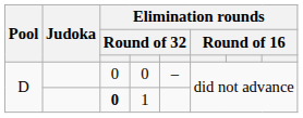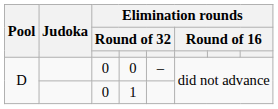1 | column 3: bold -> normal
